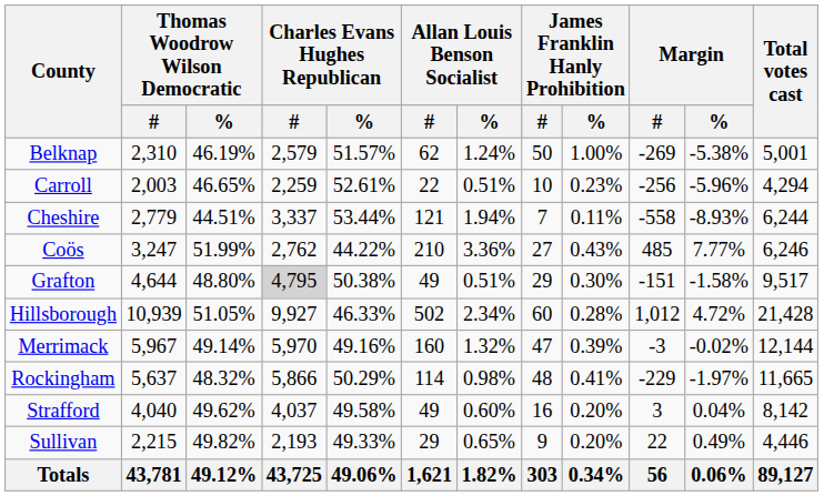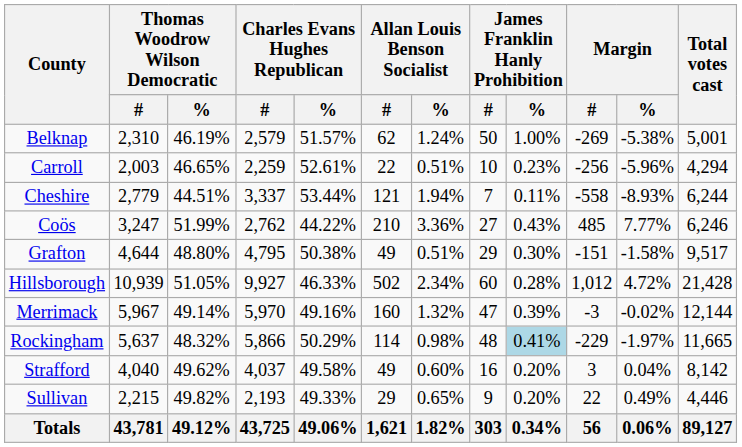Grafton | Charles Evans Hughes Republican / #: lightgrey background -> no background
Rockingham | James Franklin Hanly Prohibition / %: no background -> lightblue background
